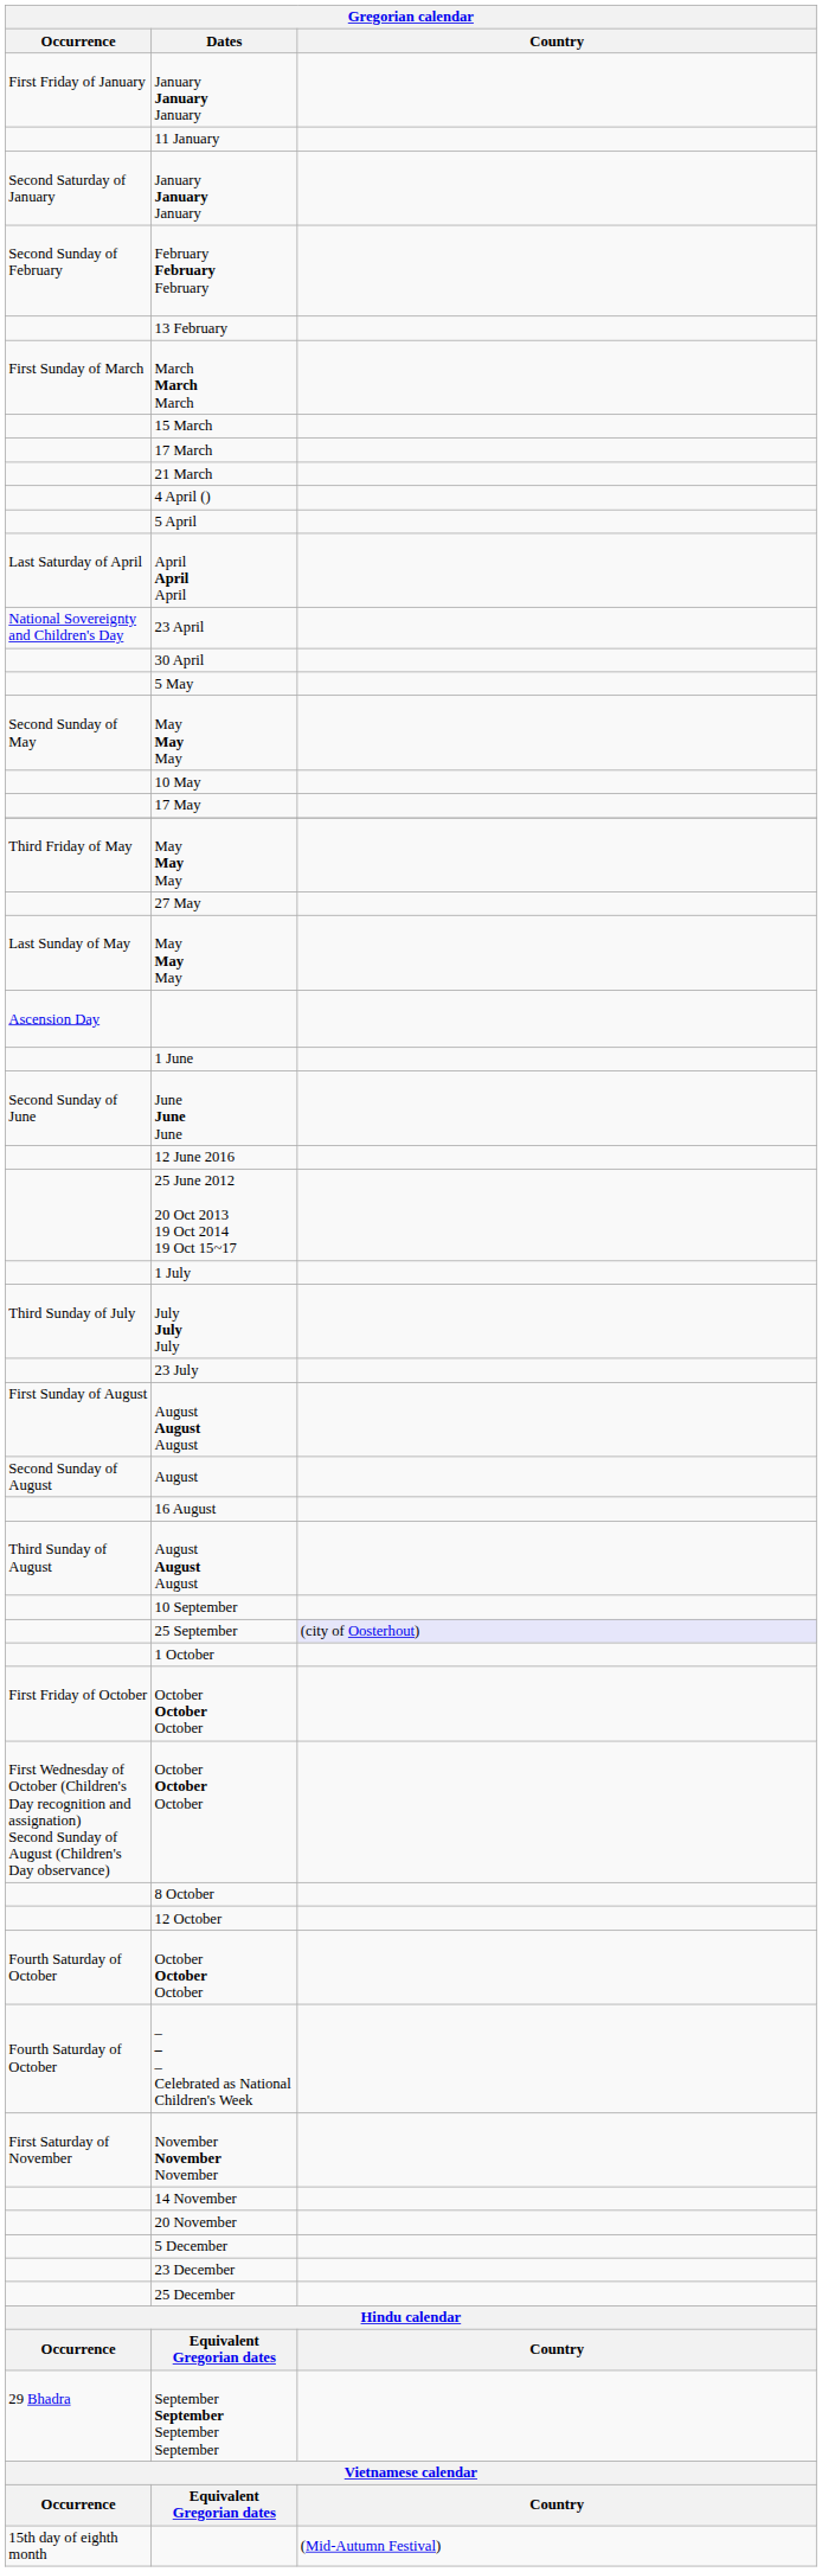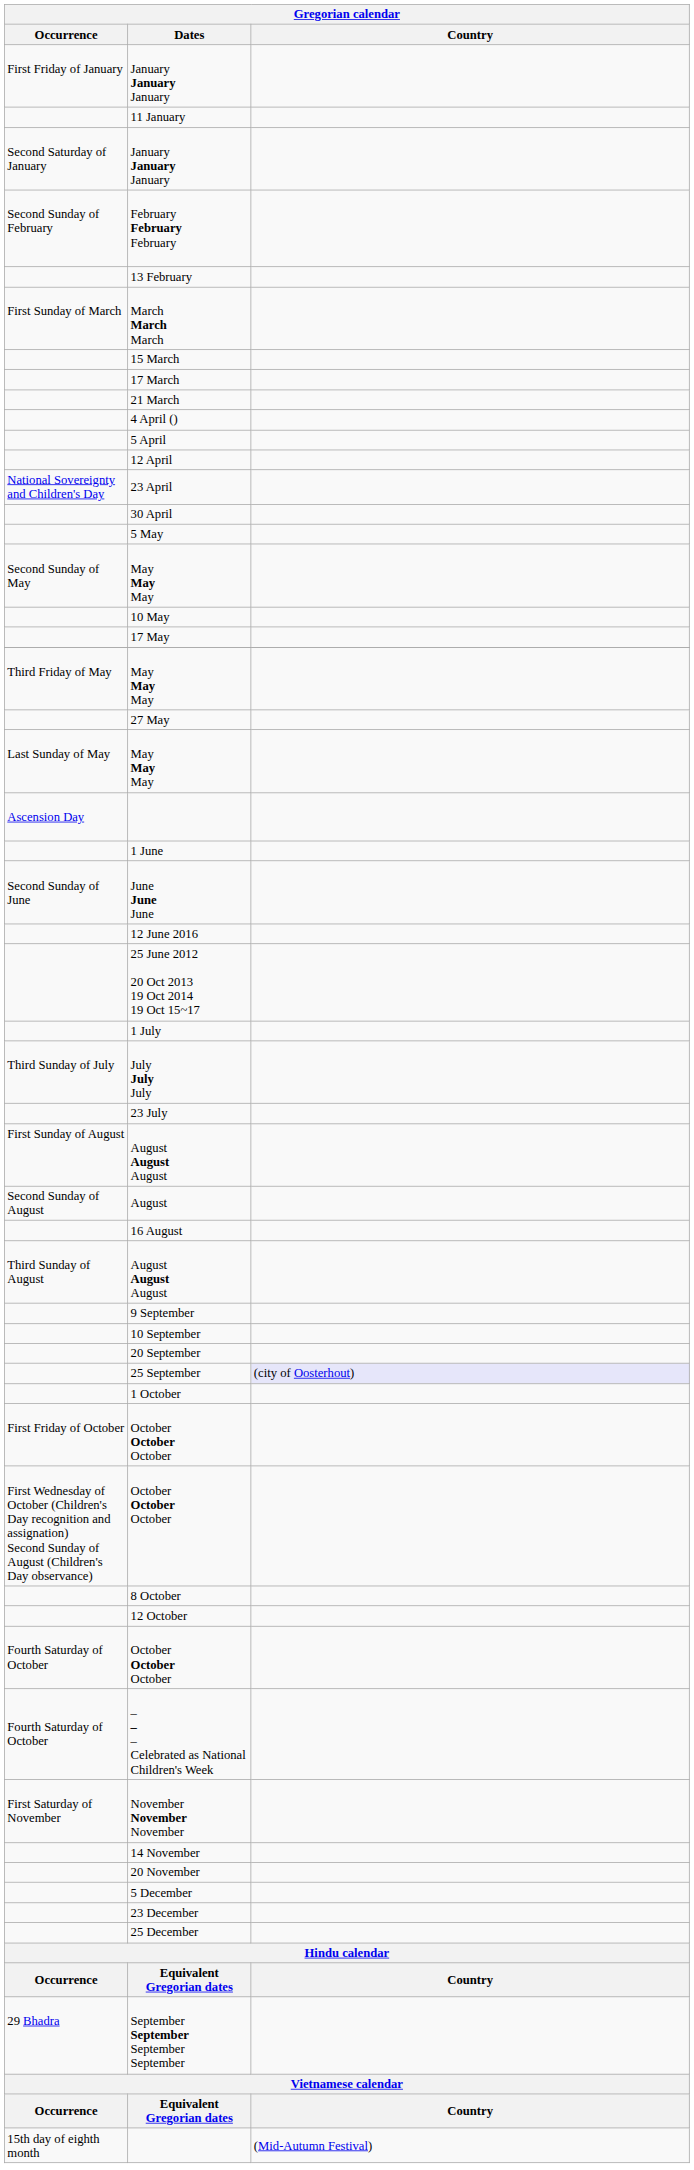+ row: 12 April
- row: Last Saturday of April | April April April
+ row: 9 September
+ row: 20 September
